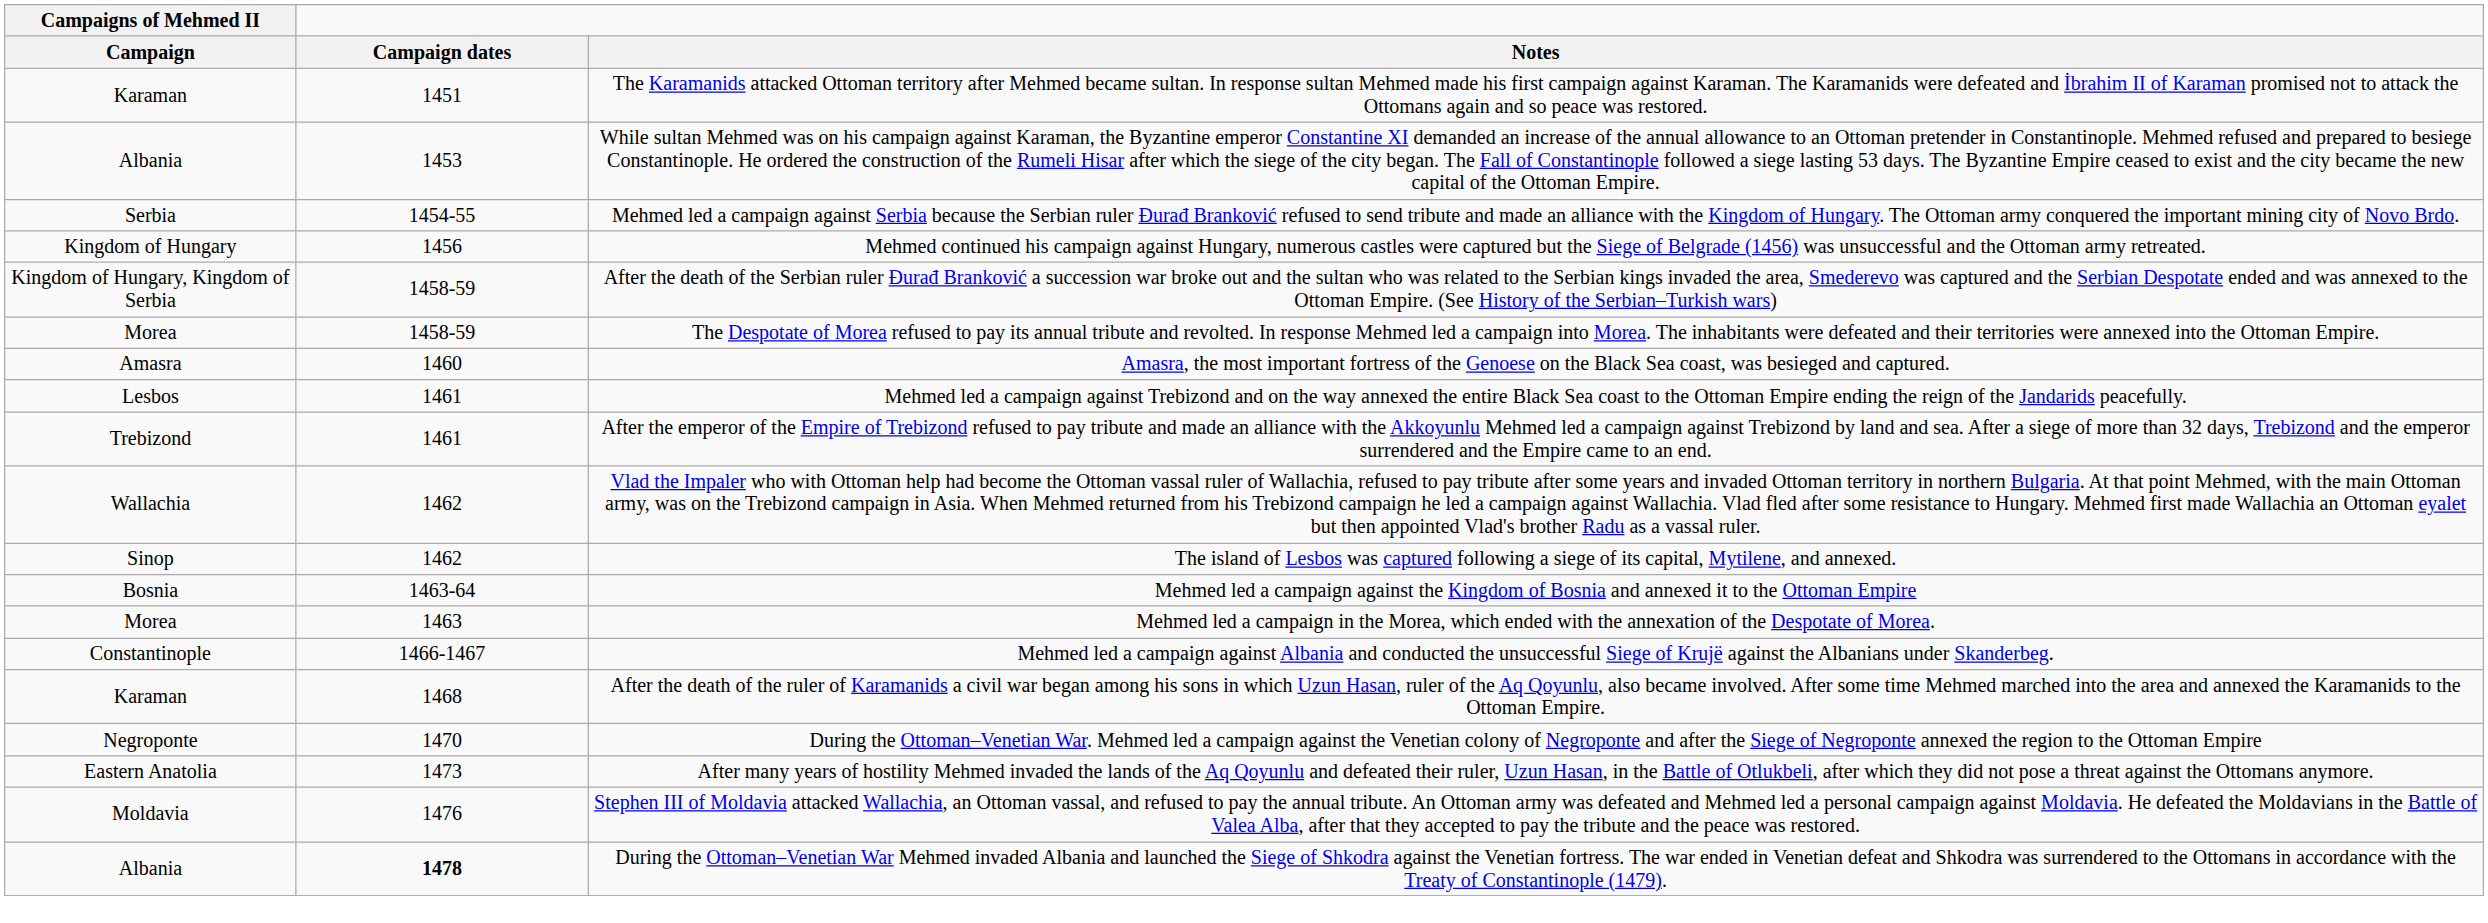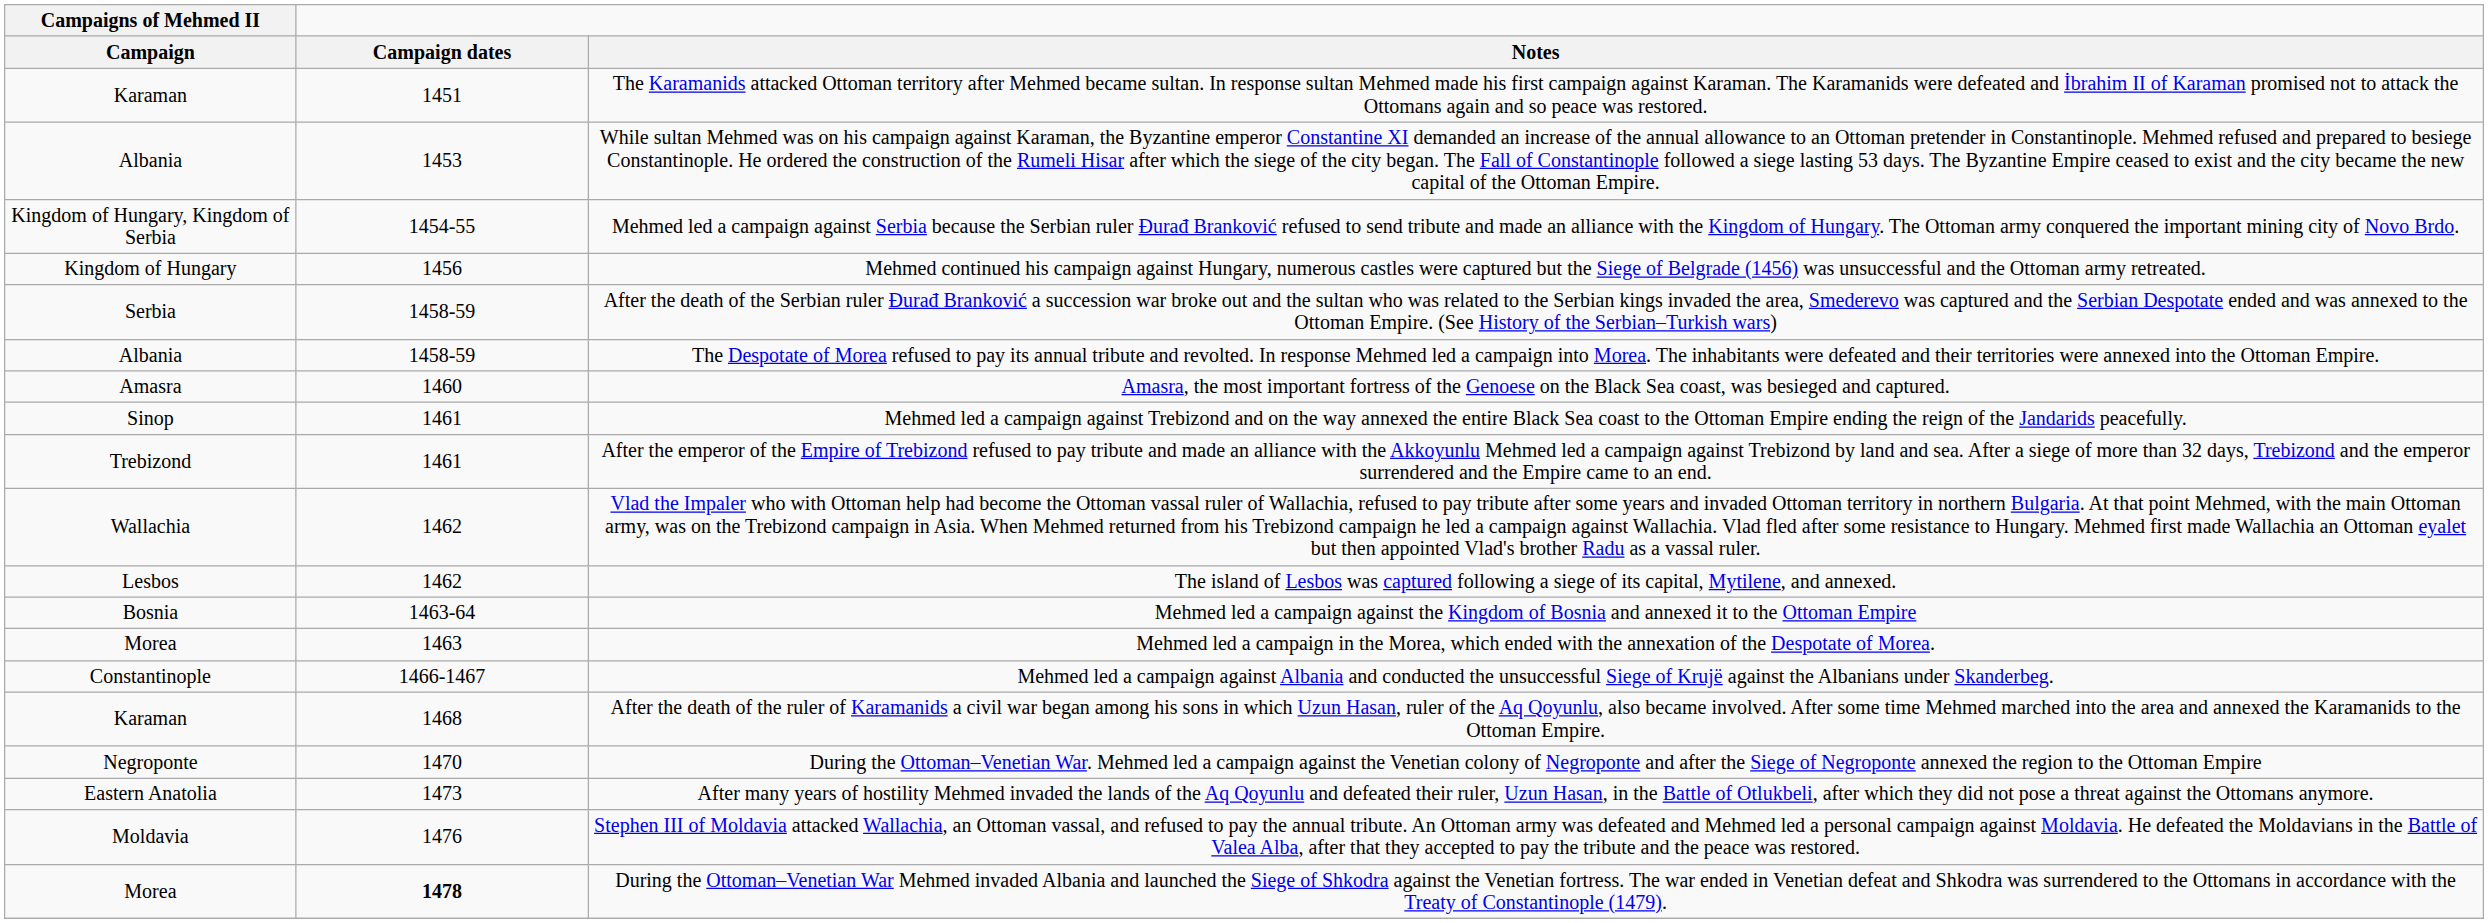row 5 | Campaigns of Mehmed II / Campaign: Serbia -> Kingdom of Hungary, Kingdom of Serbia
row 7 | Campaigns of Mehmed II / Campaign: Kingdom of Hungary, Kingdom of Serbia -> Serbia
row 8 | Campaigns of Mehmed II / Campaign: Morea -> Albania
row 10 | Campaigns of Mehmed II / Campaign: Lesbos -> Sinop
row 13 | Campaigns of Mehmed II / Campaign: Sinop -> Lesbos
row 21 | Campaigns of Mehmed II / Campaign: Albania -> Morea
